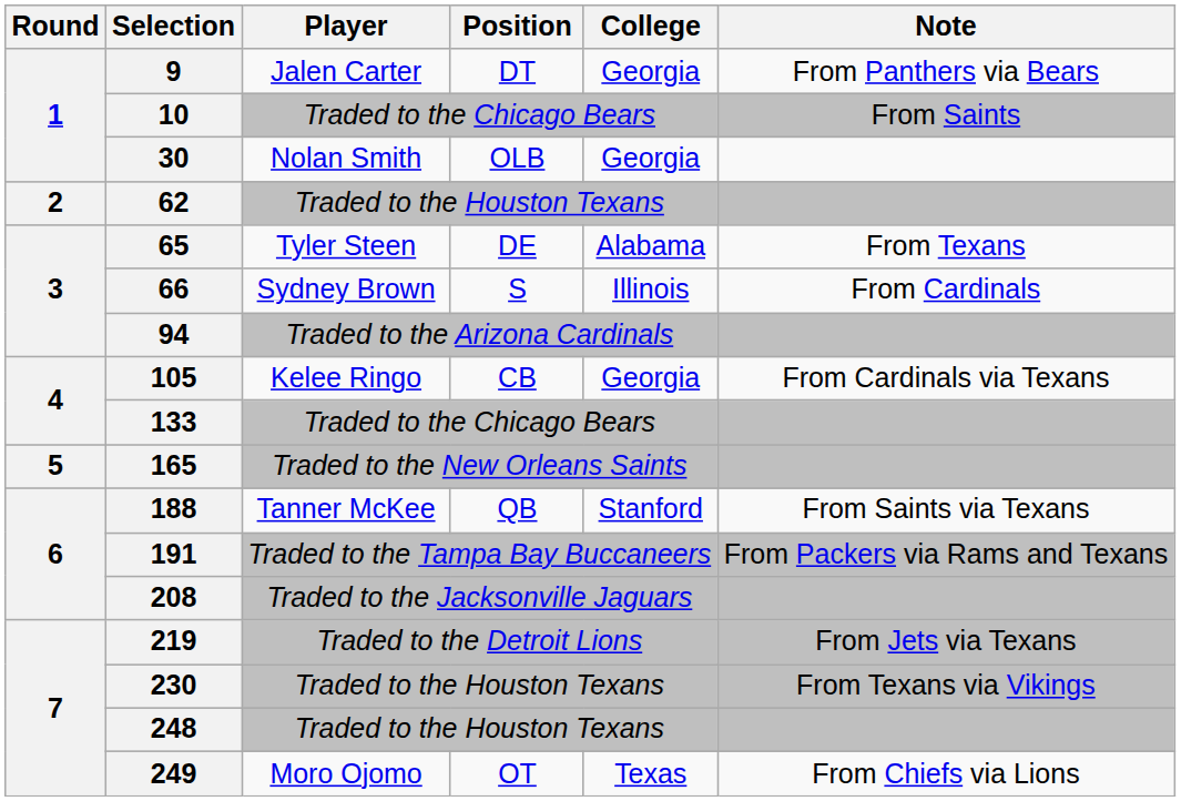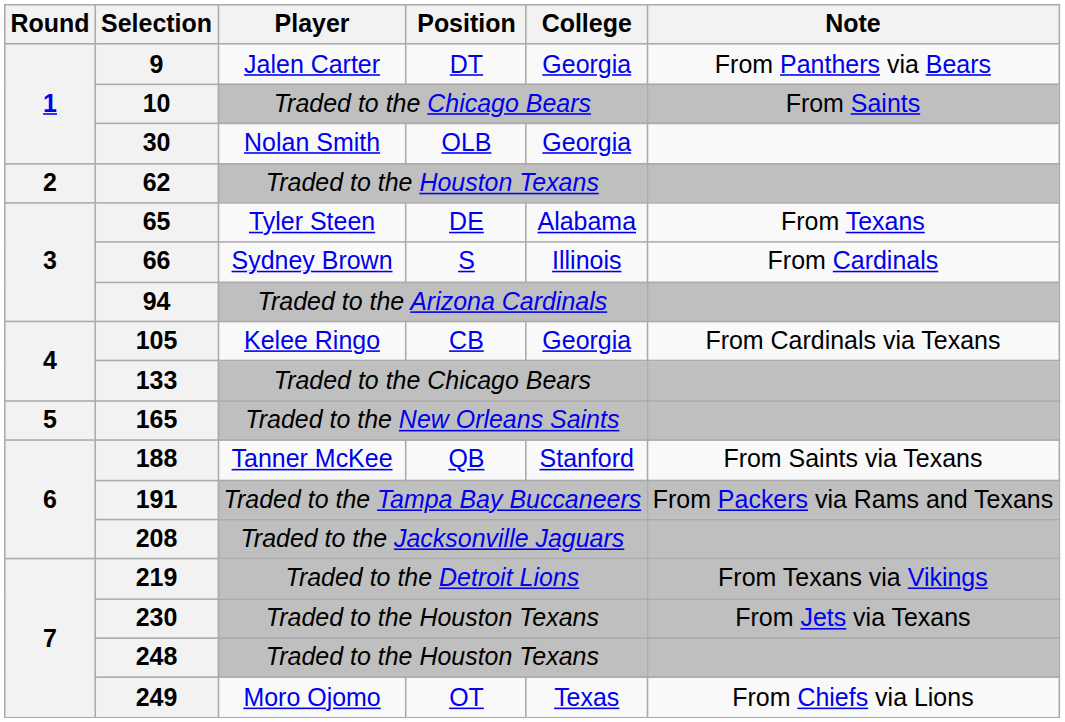219 | Note: From Jets via Texans -> From Texans via Vikings
230 | Note: From Texans via Vikings -> From Jets via Texans
